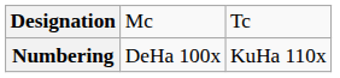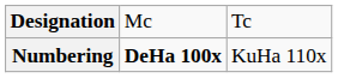Numbering | column 2: normal -> bold
